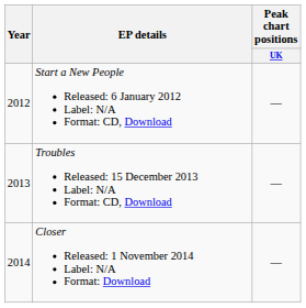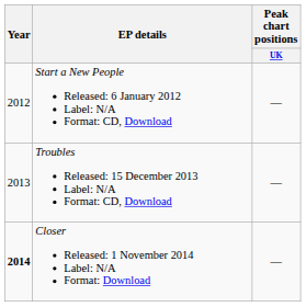Closer Released: 1 November 2014 Label: N/A Format: Download | Year: normal -> bold
